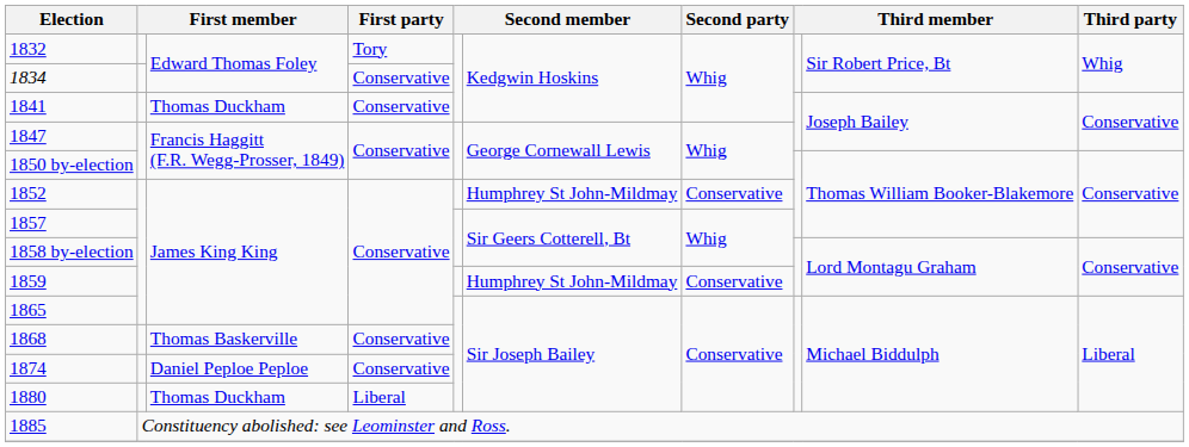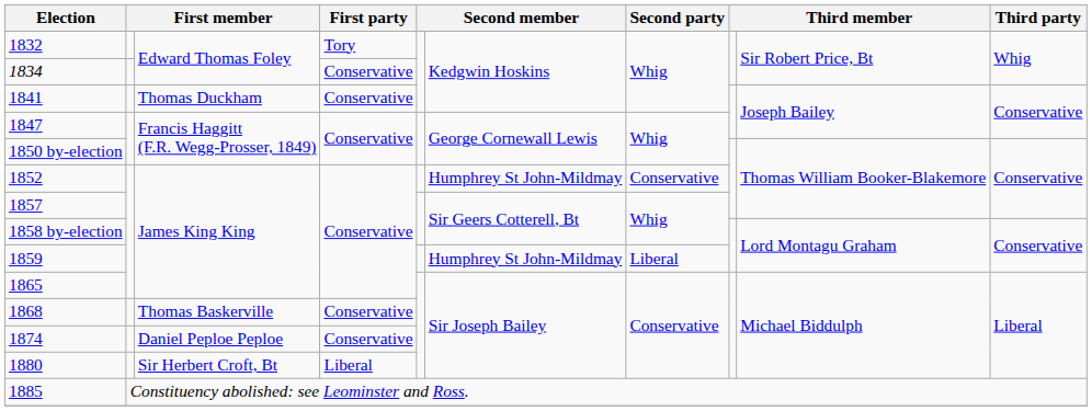1859 | Second party: Conservative -> Liberal
1880 | column 3: Thomas Duckham -> Sir Herbert Croft, Bt
